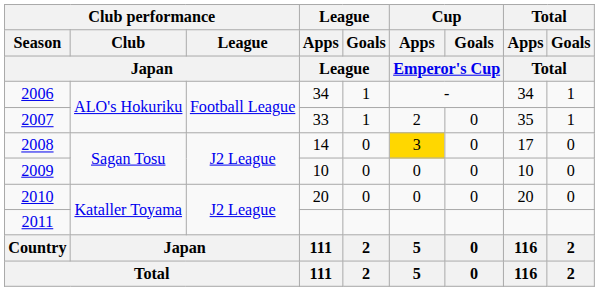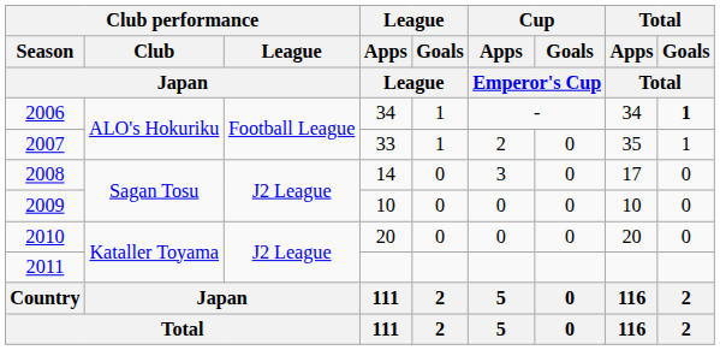2006 | Total / Goals / Total: normal -> bold
2008 | Cup / Apps / Emperor's Cup: gold background -> no background
